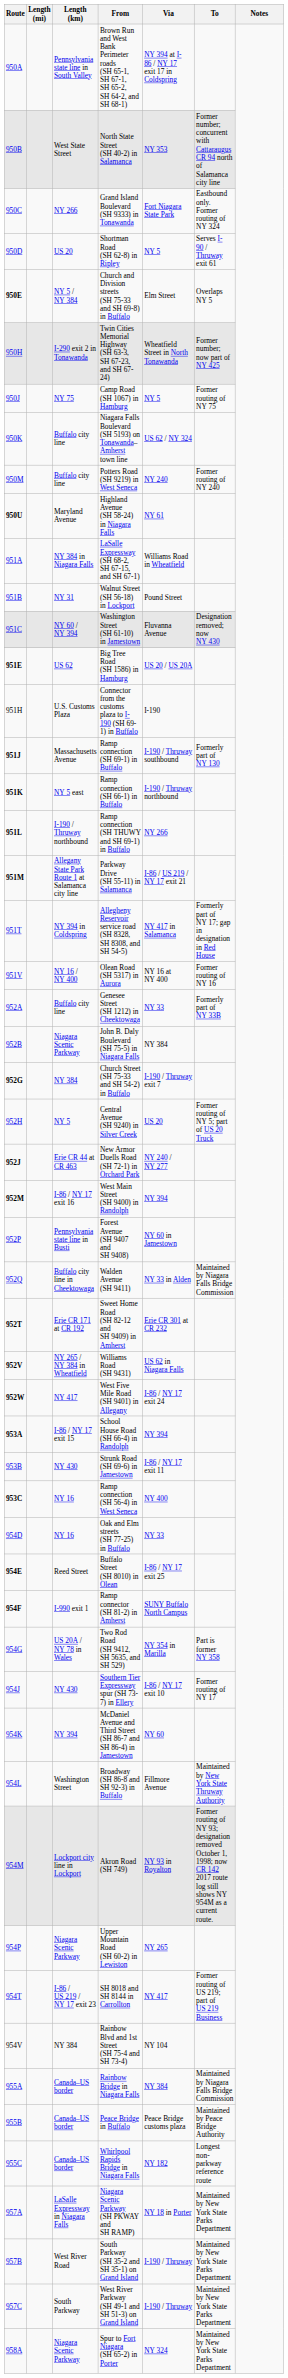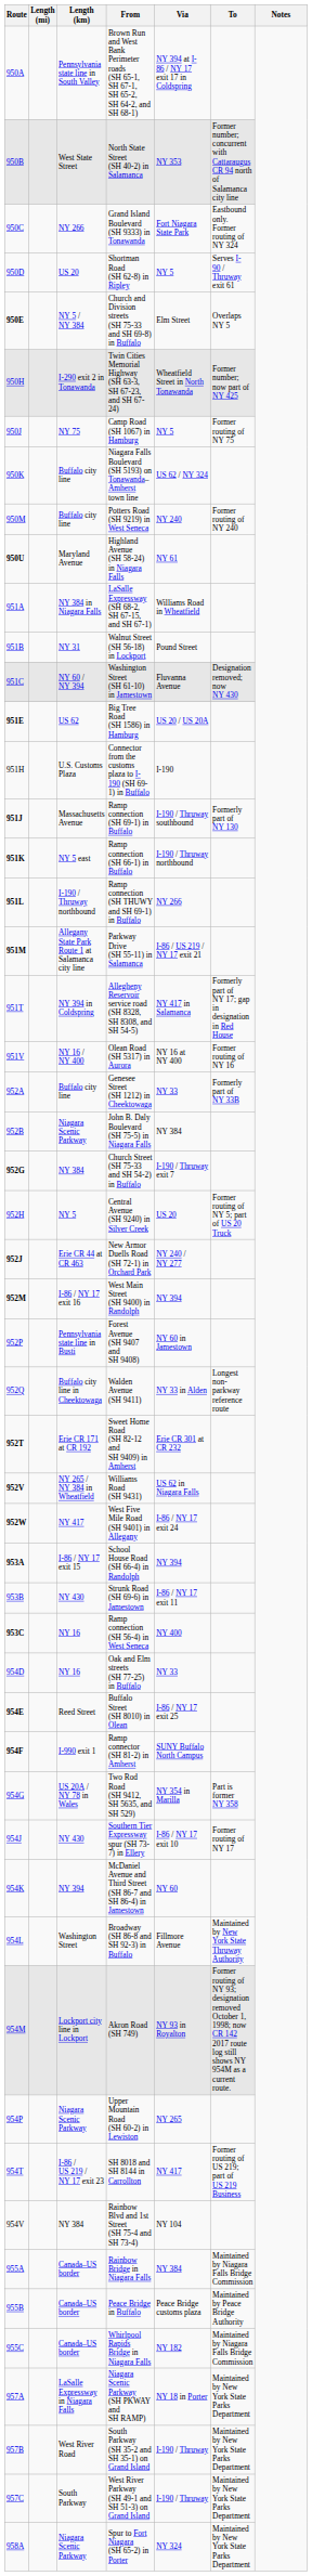Walden Avenue (SH 9411) | To: Maintained by Niagara Falls Bridge Commission -> Longest non-parkway reference route
Whirlpool Rapids Bridge in Niagara Falls | To: Longest non-parkway reference route -> Maintained by Niagara Falls Bridge Commission
